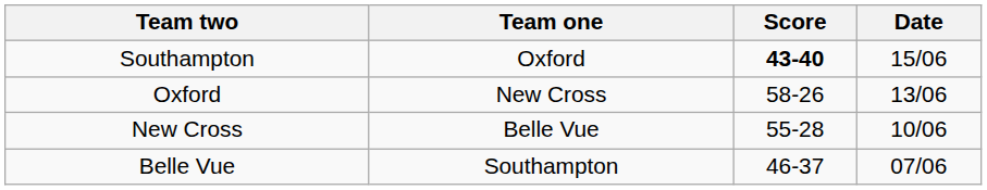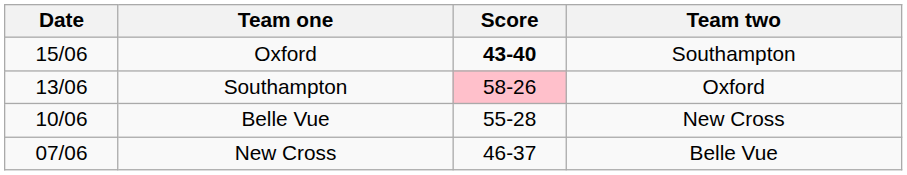columns swapped: Date <-> Team two
row 3 | Team one: New Cross -> Southampton
row 3 | Score: no background -> pink background
row 5 | Team one: Southampton -> New Cross
